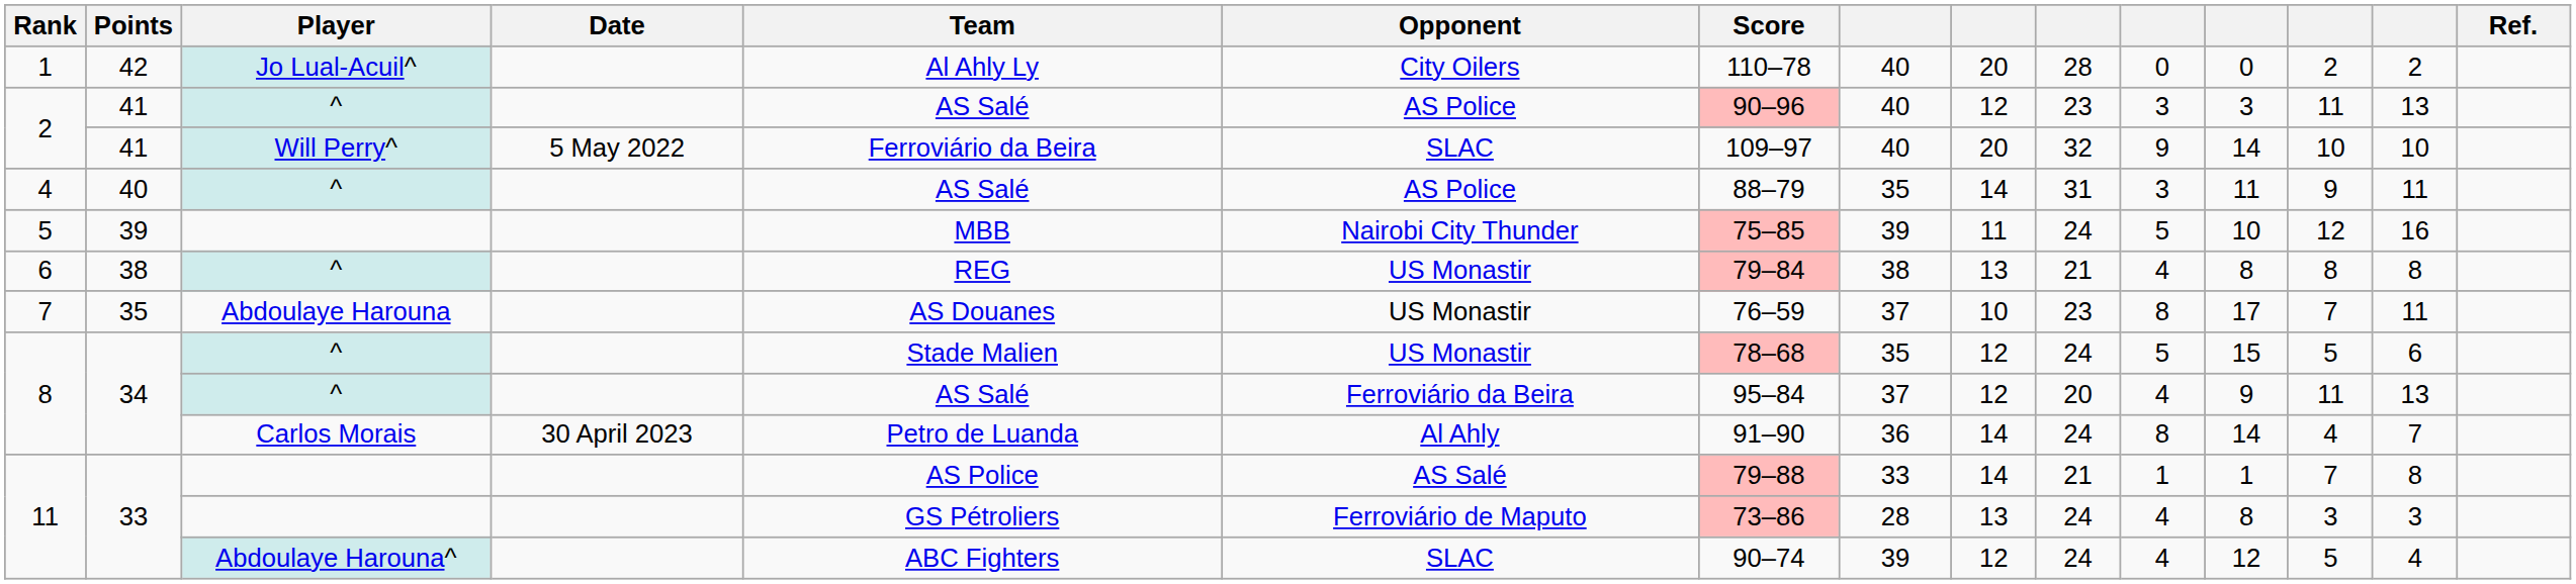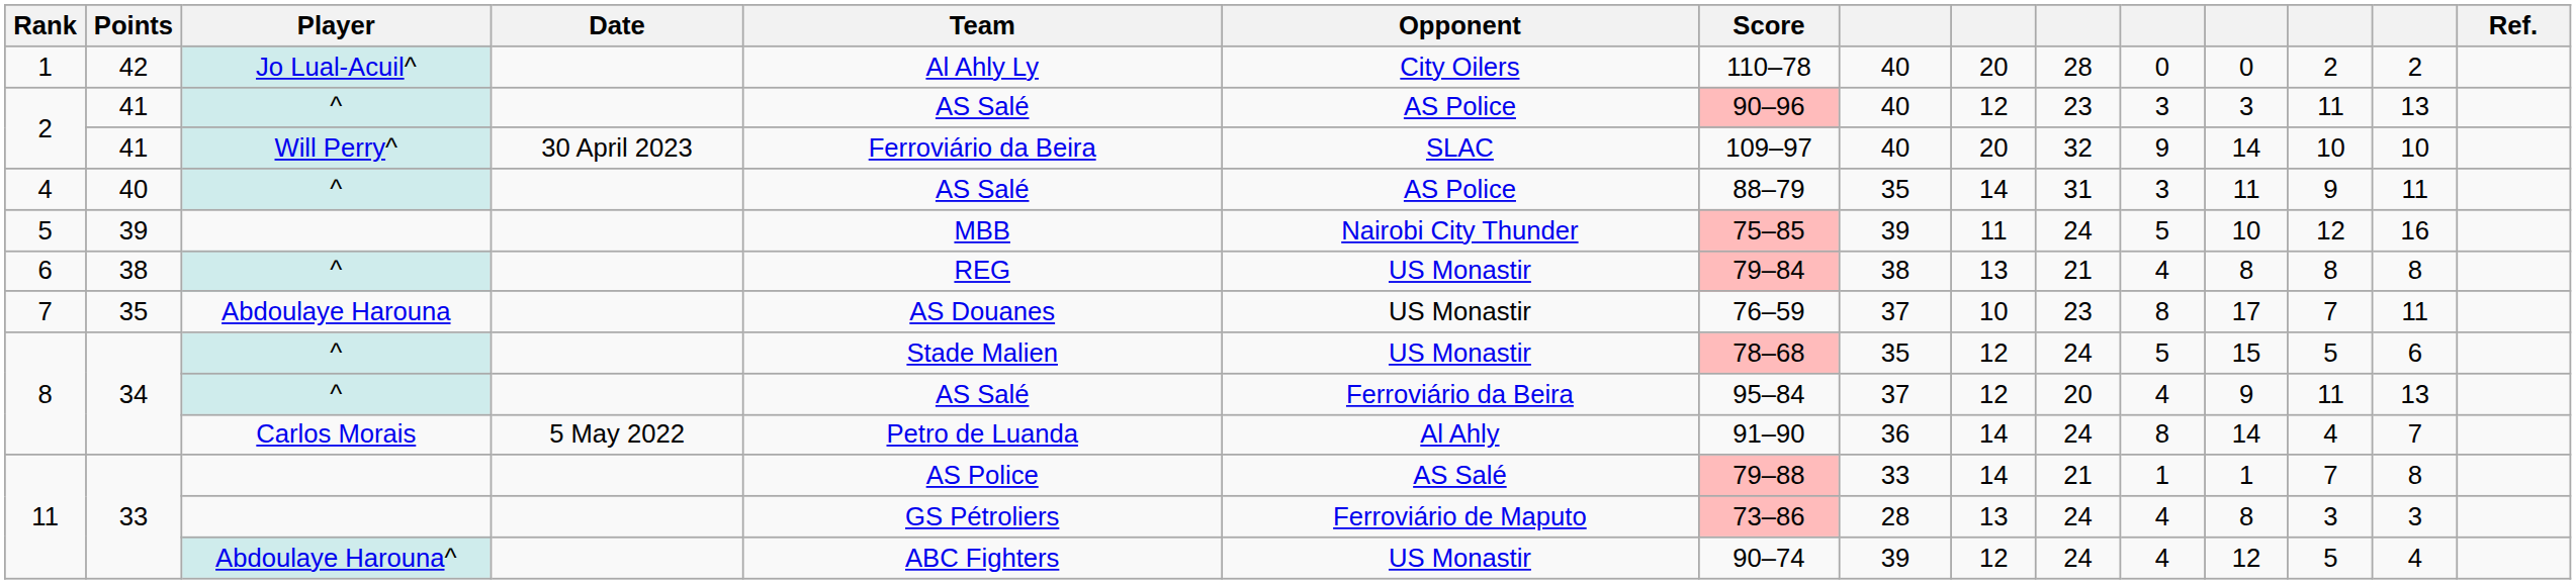2 / Will Perry^ | Date: 5 May 2022 -> 30 April 2023
8 / Carlos Morais | Date: 30 April 2023 -> 5 May 2022
11 / Abdoulaye Harouna^ | Opponent: SLAC -> US Monastir
